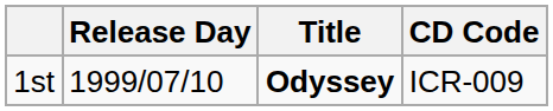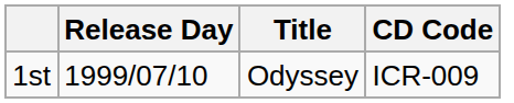1st | Title: bold -> normal
